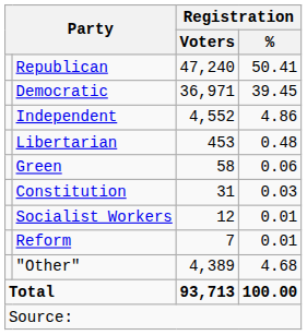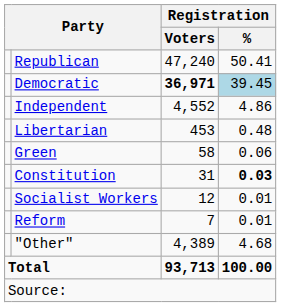Democratic | Registration / Voters: normal -> bold
Democratic | Registration / %: no background -> lightblue background
Constitution | Registration / %: normal -> bold
